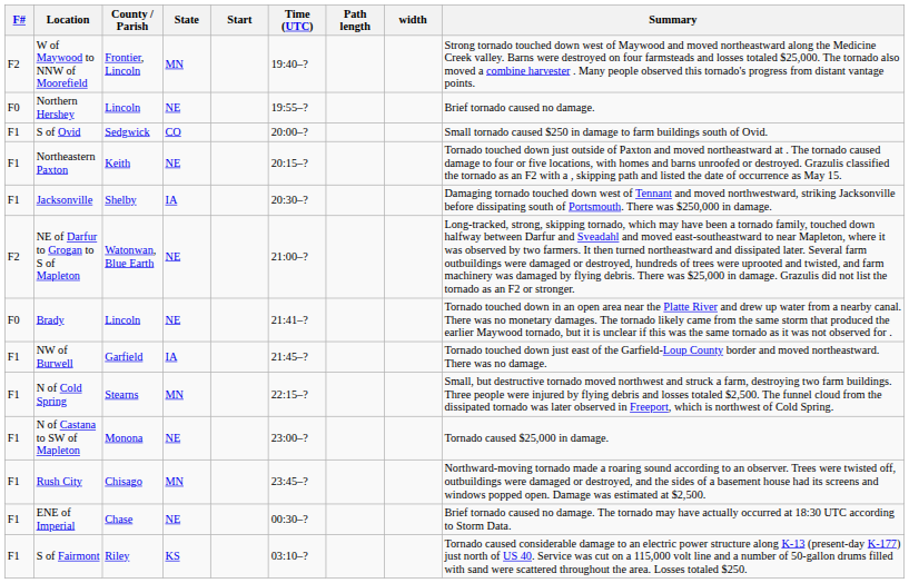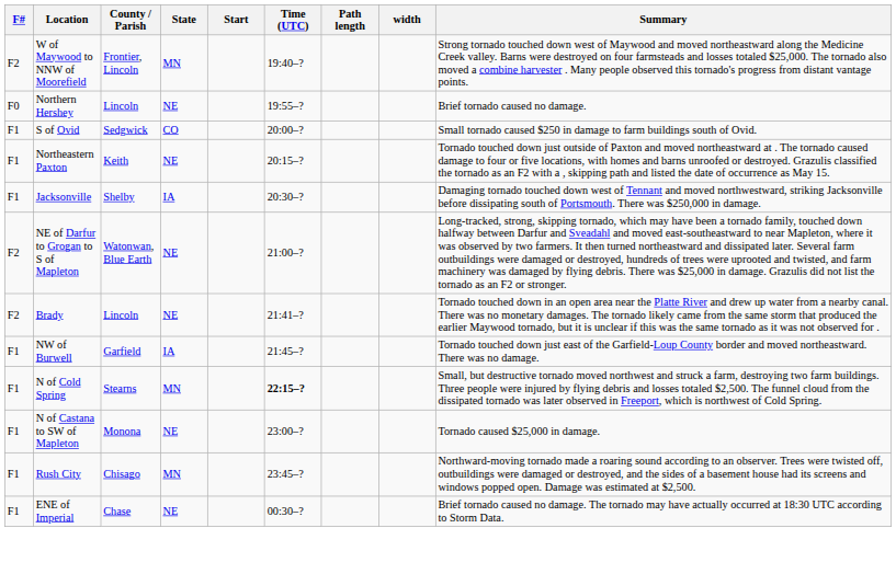Brady | F#: F0 -> F2
N of Cold Spring | Time (UTC): normal -> bold
- row: F1 | S of Fairmont | Riley | KS | 03:10–? | Tornado caused considerable damage to an electric power structure along K-13 (present-day K-177) just north of US 40. Service was cut on a 115,000 volt line and a number of 50-gallon drums filled with sand were scattered throughout the area. Losses totaled $250.
